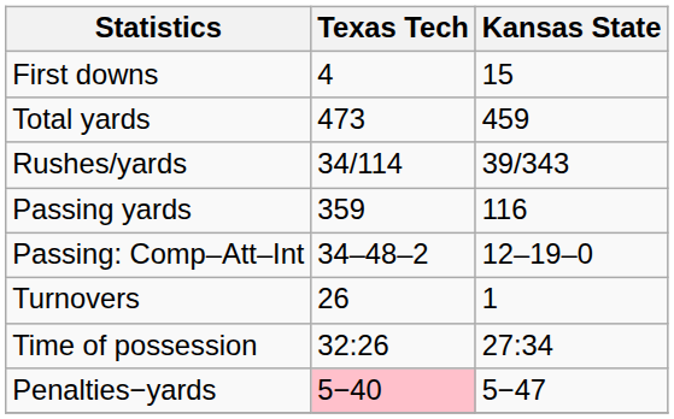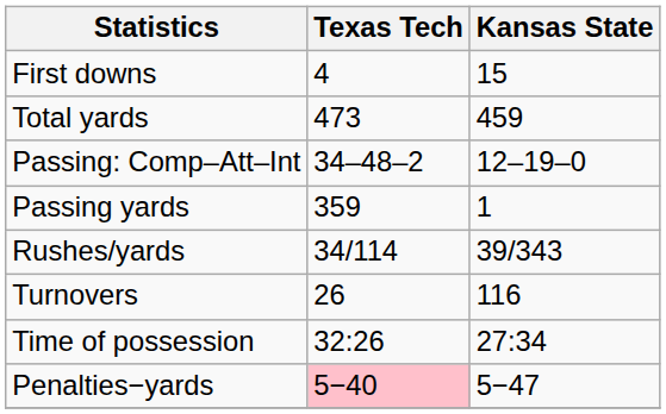rows swapped: Rushes/yards <-> Passing: Comp–Att–Int
Passing yards | Kansas State: 116 -> 1
Turnovers | Kansas State: 1 -> 116
